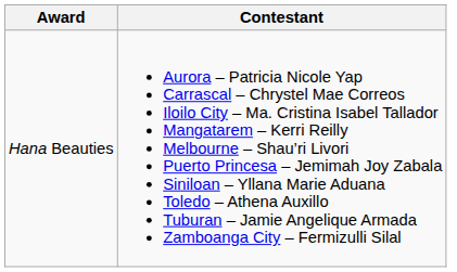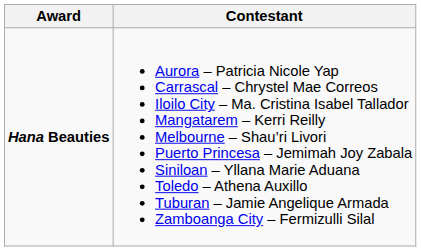Hana Beauties | Award: normal -> bold
